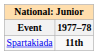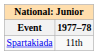Spartakiada | 1977–78: bold -> normal
